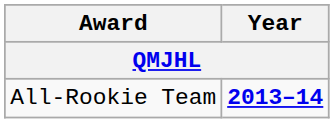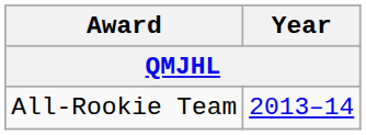row 3 | Year: bold -> normal
